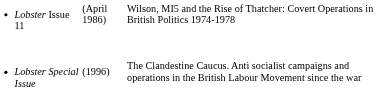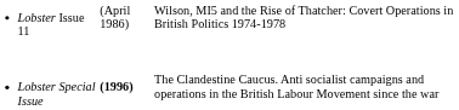Lobster Special Issue | column 2: normal -> bold
